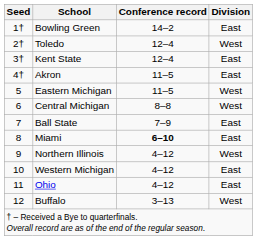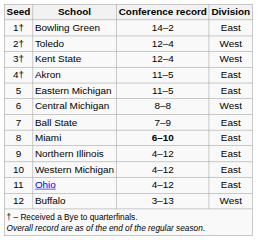Kent State | Division: East -> West
Eastern Michigan | Division: West -> East
Northern Illinois | Division: West -> East
